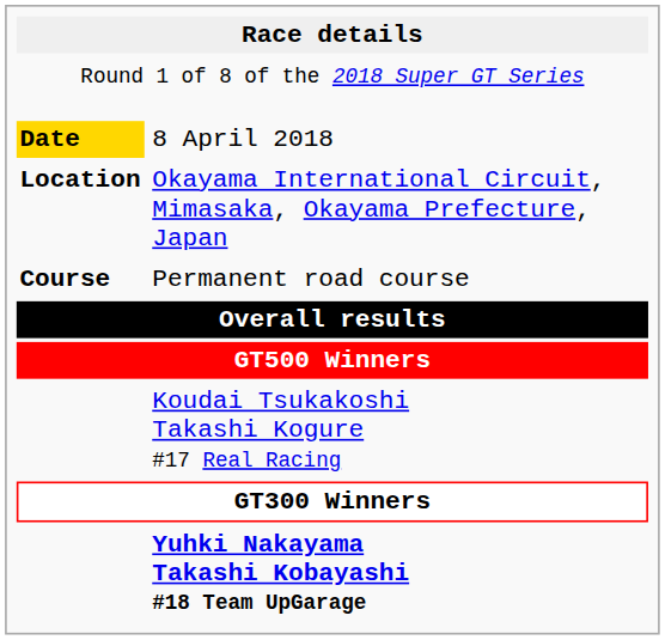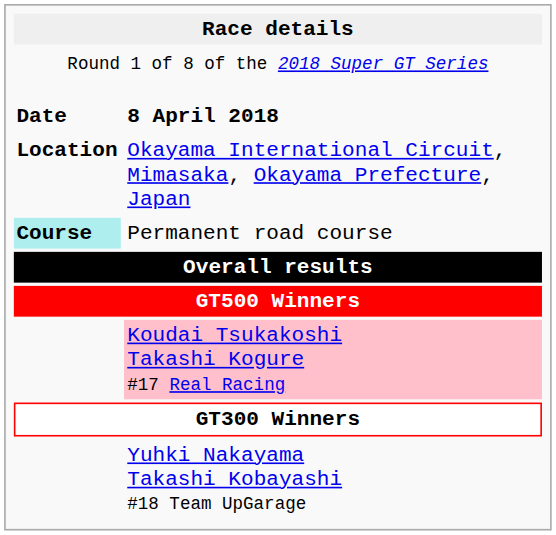8 April 2018 | column 1: gold background -> no background
8 April 2018 | column 2: normal -> bold
Permanent road course | column 1: no background -> paleturquoise background
Koudai Tsukakoshi Takashi Kogure #17 Real Racing | column 2: no background -> pink background
Yuhki Nakayama Takashi Kobayashi #18 Team UpGarage | column 2: bold -> normal
